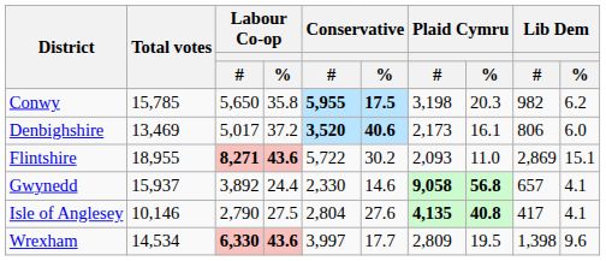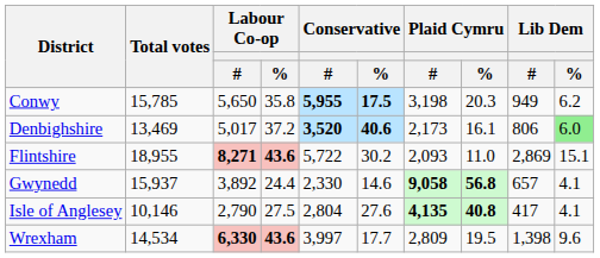Conwy | Lib Dem / #: 982 -> 949
Denbighshire | Lib Dem / %: no background -> lightgreen background
